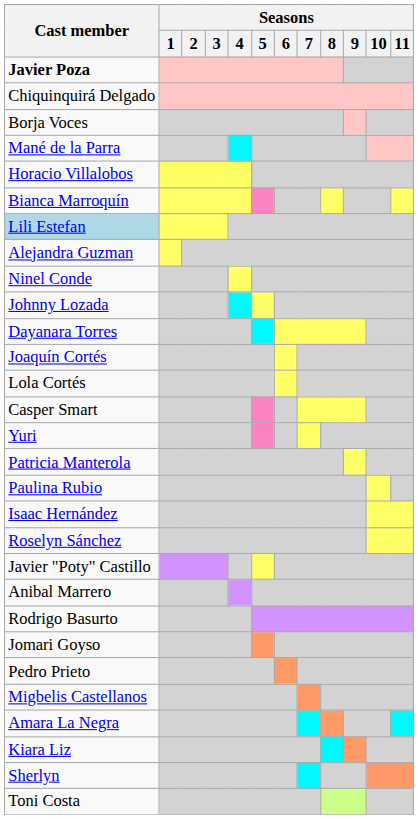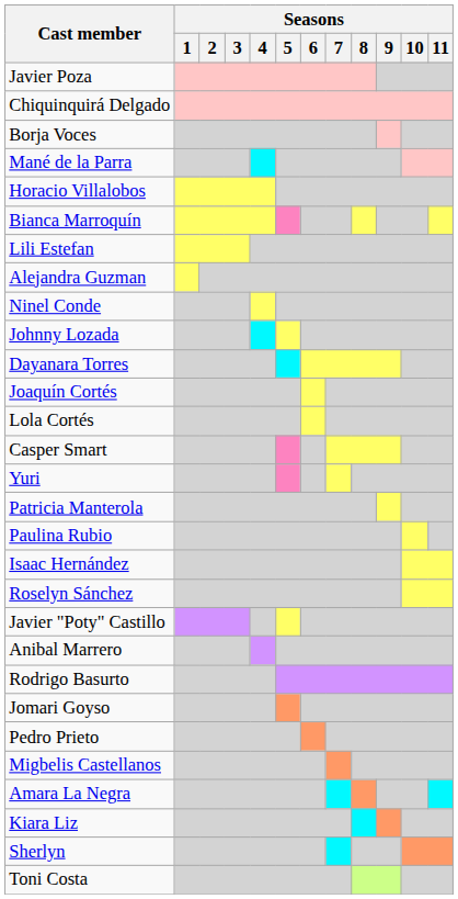Javier Poza | Cast member: bold -> normal
Lili Estefan | Cast member: lightblue background -> no background
